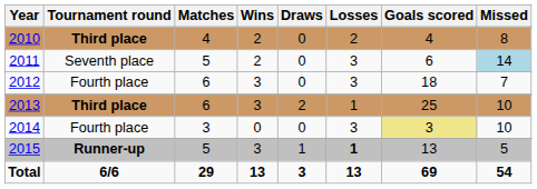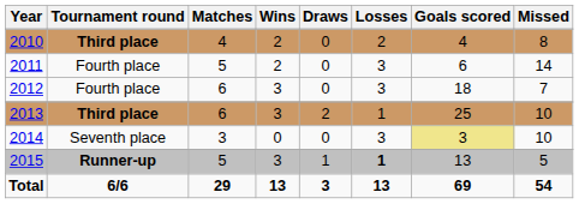2011 | Tournament round: Seventh place -> Fourth place
2011 | Missed: lightblue background -> no background
2014 | Tournament round: Fourth place -> Seventh place
